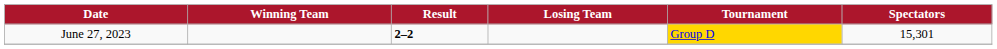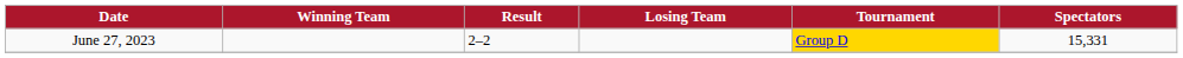June 27, 2023 | Result: bold -> normal
June 27, 2023 | Spectators: 15,301 -> 15,331
